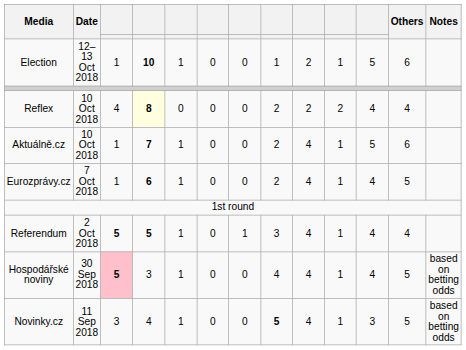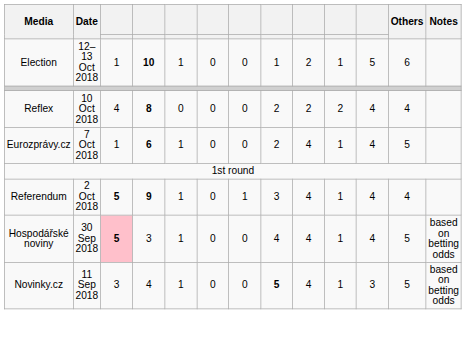Reflex | column 4: lightyellow background -> no background
- row: Aktuálně.cz | 10 Oct 2018 | 1 | 7 | 1 | 0 | 0 | 2 | 4 | 1 | 5 | 6
Referendum | column 4: 5 -> 9
